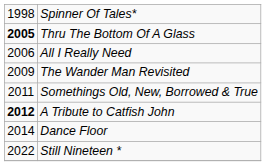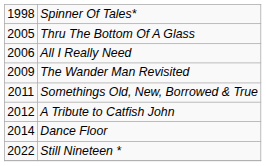Thru The Bottom Of A Glass | column 1: bold -> normal
A Tribute to Catfish John | column 1: bold -> normal
